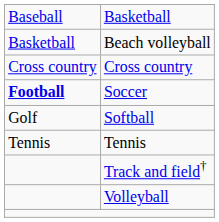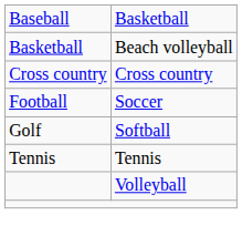Soccer | column 1: bold -> normal
- row: Track and field†
